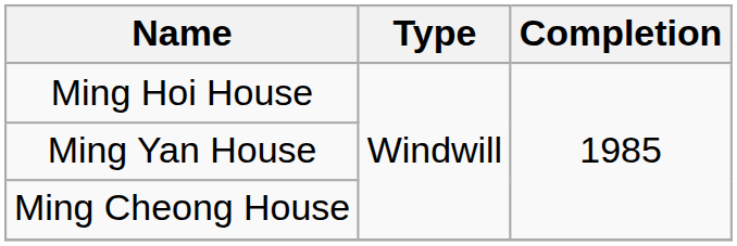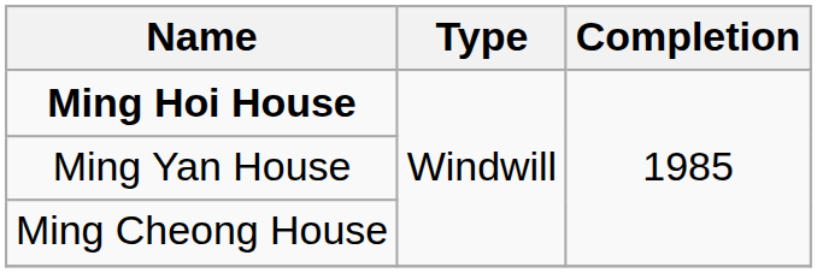Ming Hoi House | Name: normal -> bold
